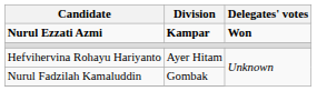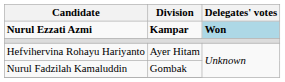Nurul Ezzati Azmi | Delegates' votes: no background -> lightblue background
